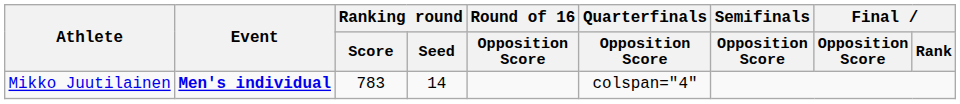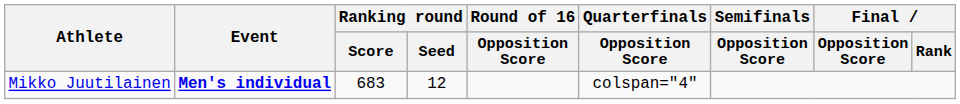Mikko Juutilainen | Ranking round / Score: 783 -> 683
Mikko Juutilainen | Ranking round / Seed: 14 -> 12
